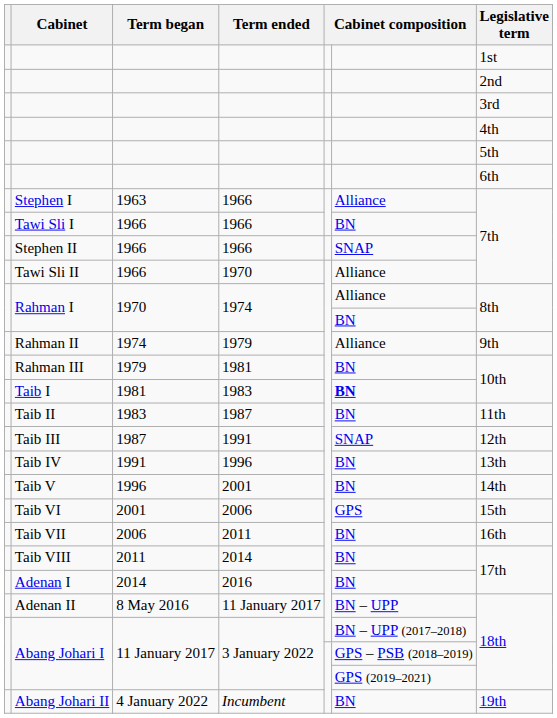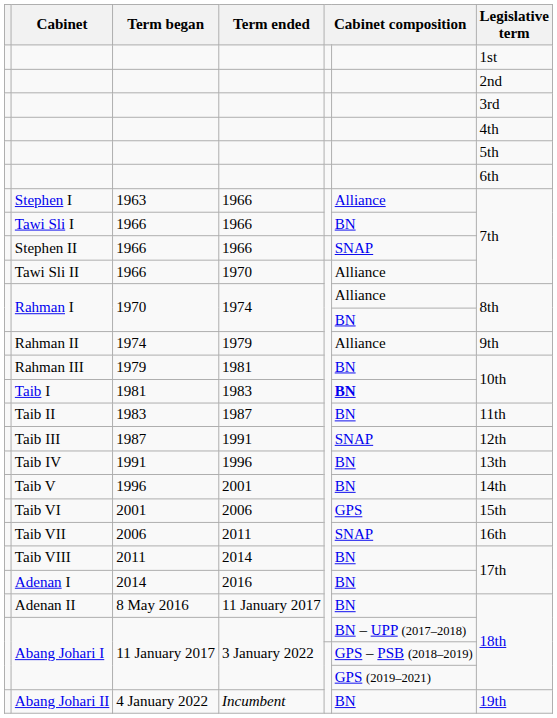Taib VII | column 6: BN -> SNAP
Adenan II | column 6: BN – UPP -> BN
